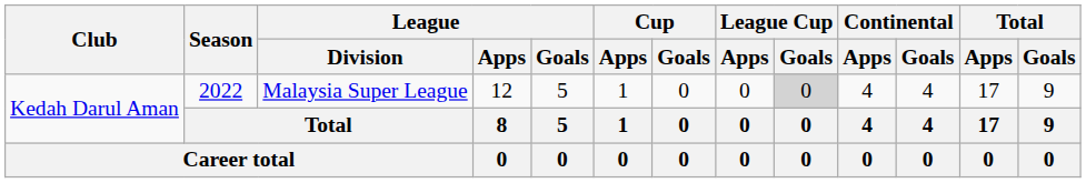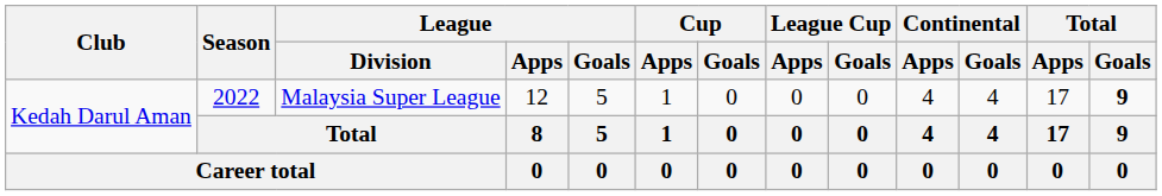Kedah Darul Aman / Malaysia Super League | League Cup / Goals: lightgrey background -> no background
Kedah Darul Aman / Malaysia Super League | Total / Goals: normal -> bold
